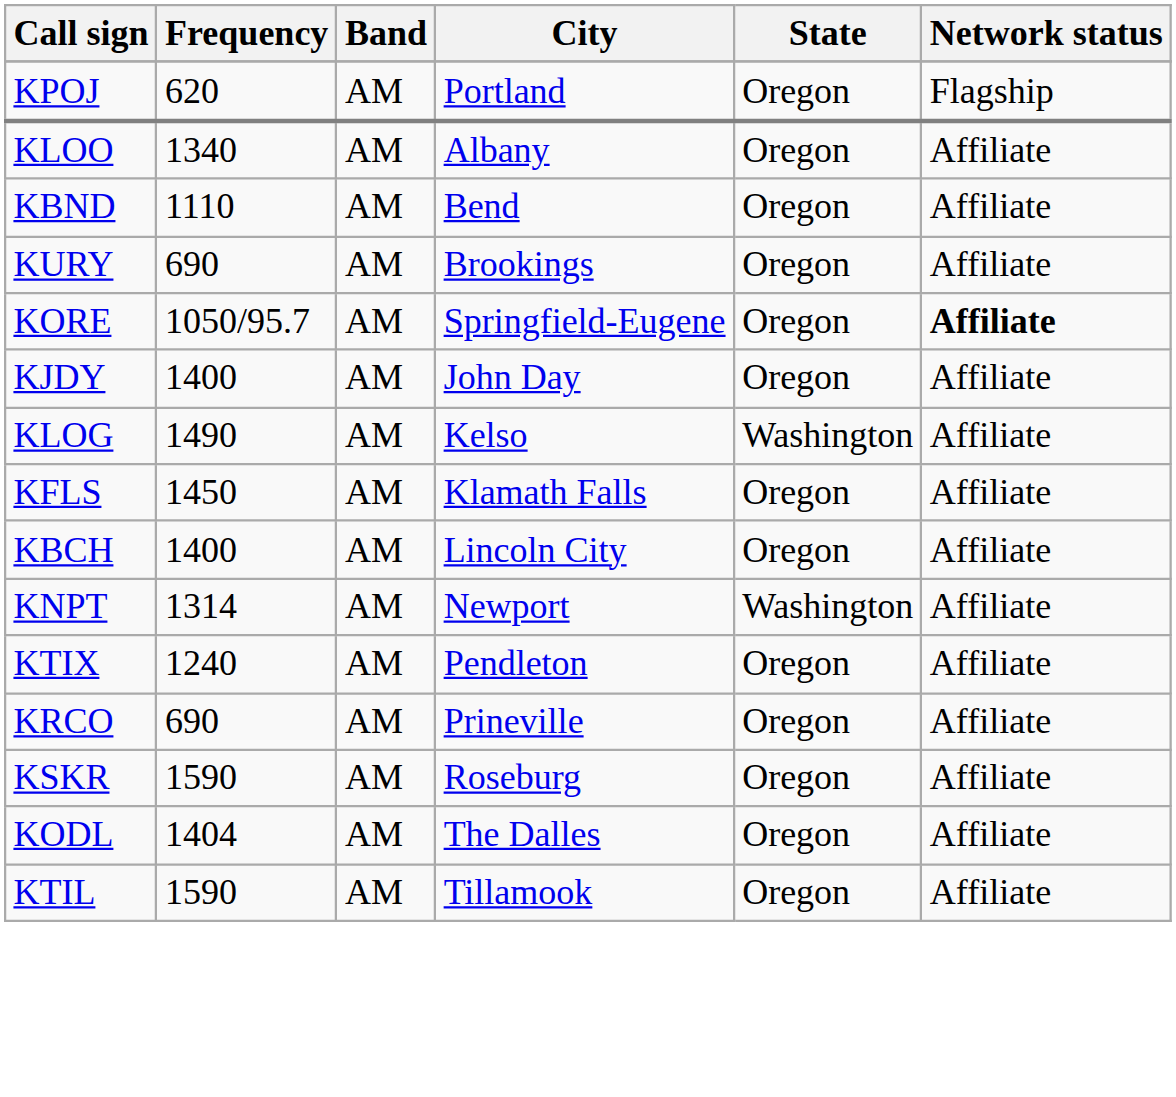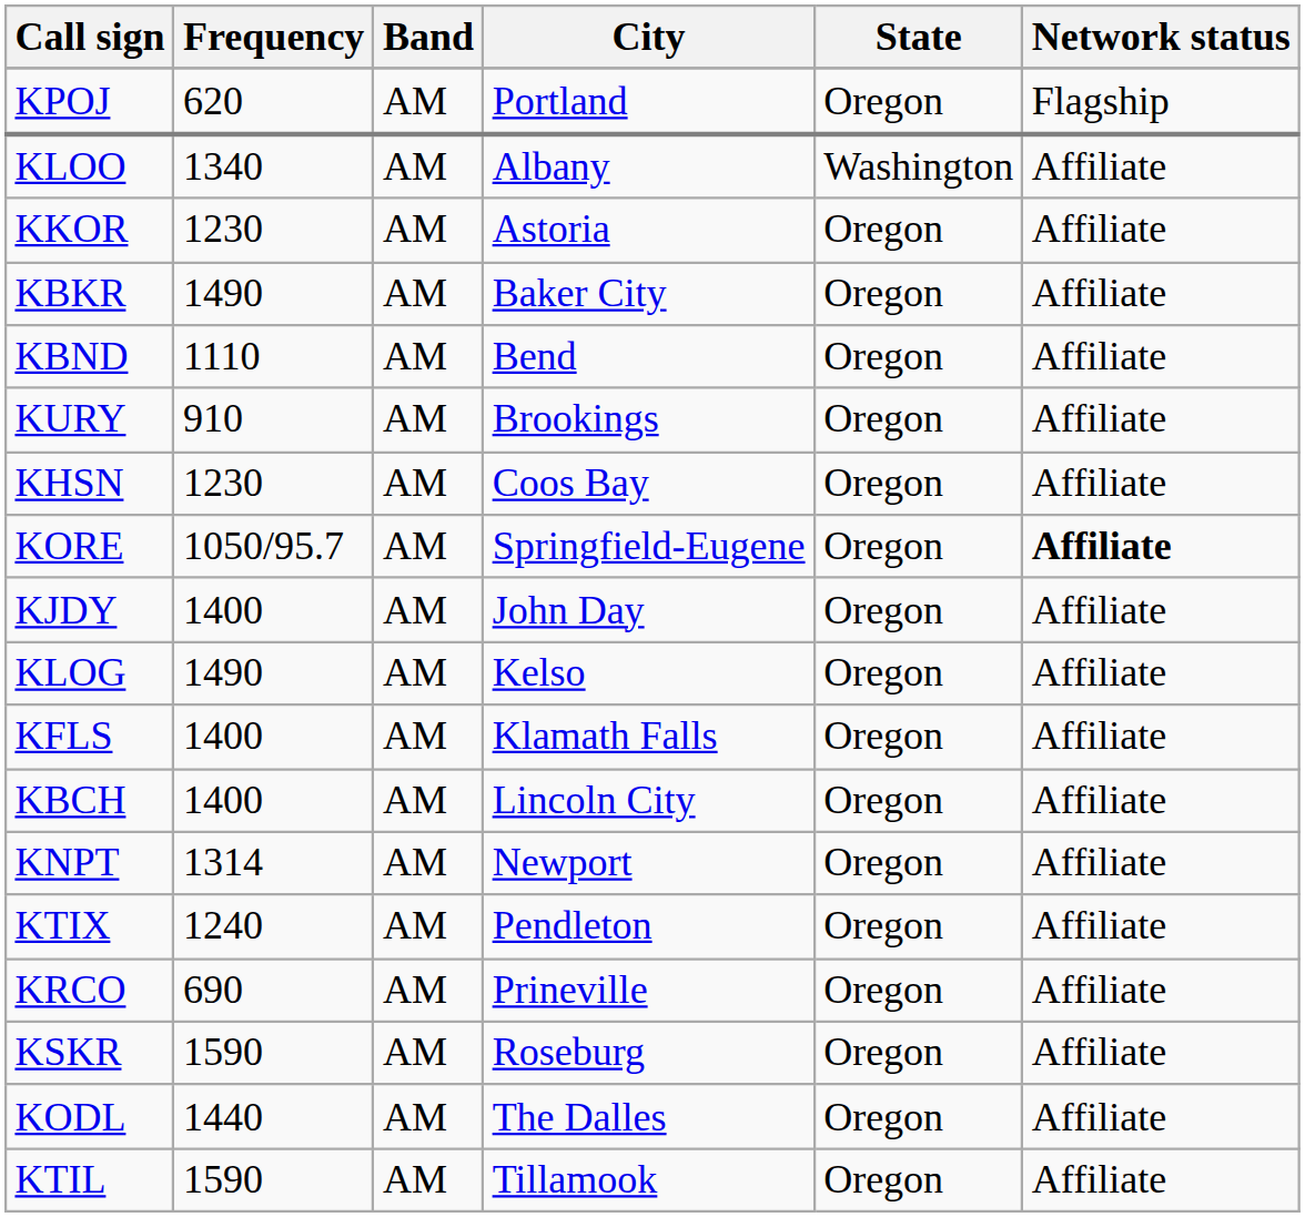KLOO | State: Oregon -> Washington
+ row: KKOR | 1230 | AM | Astoria | Oregon | Affiliate
+ row: KBKR | 1490 | AM | Baker City | Oregon | Affiliate
KURY | Frequency: 690 -> 910
+ row: KHSN | 1230 | AM | Coos Bay | Oregon | Affiliate
KLOG | State: Washington -> Oregon
KFLS | Frequency: 1450 -> 1400
KNPT | State: Washington -> Oregon
KODL | Frequency: 1404 -> 1440
